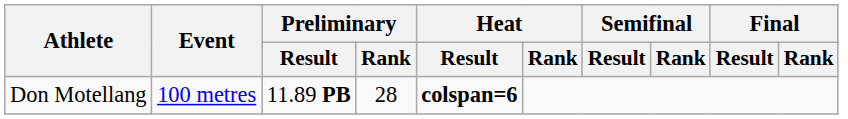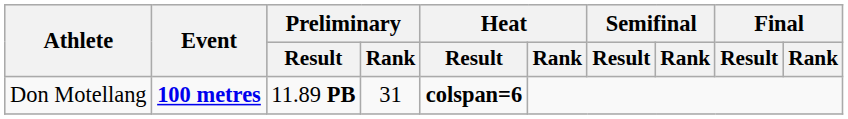Don Motellang | Event: normal -> bold
Don Motellang | Preliminary / Rank: 28 -> 31
